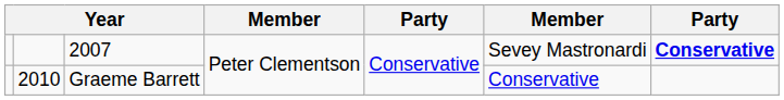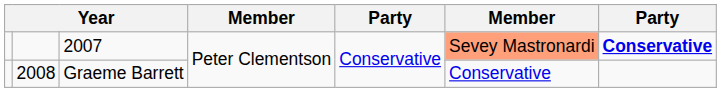2007 | column 6: no background -> lightsalmon background
Graeme Barrett | column 2: 2010 -> 2008
